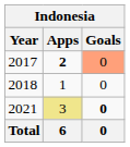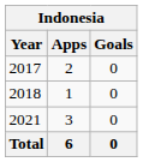2017 | Apps: bold -> normal
2017 | Goals: lightsalmon background -> no background
2021 | Apps: khaki background -> no background
2021 | Goals: bold -> normal
